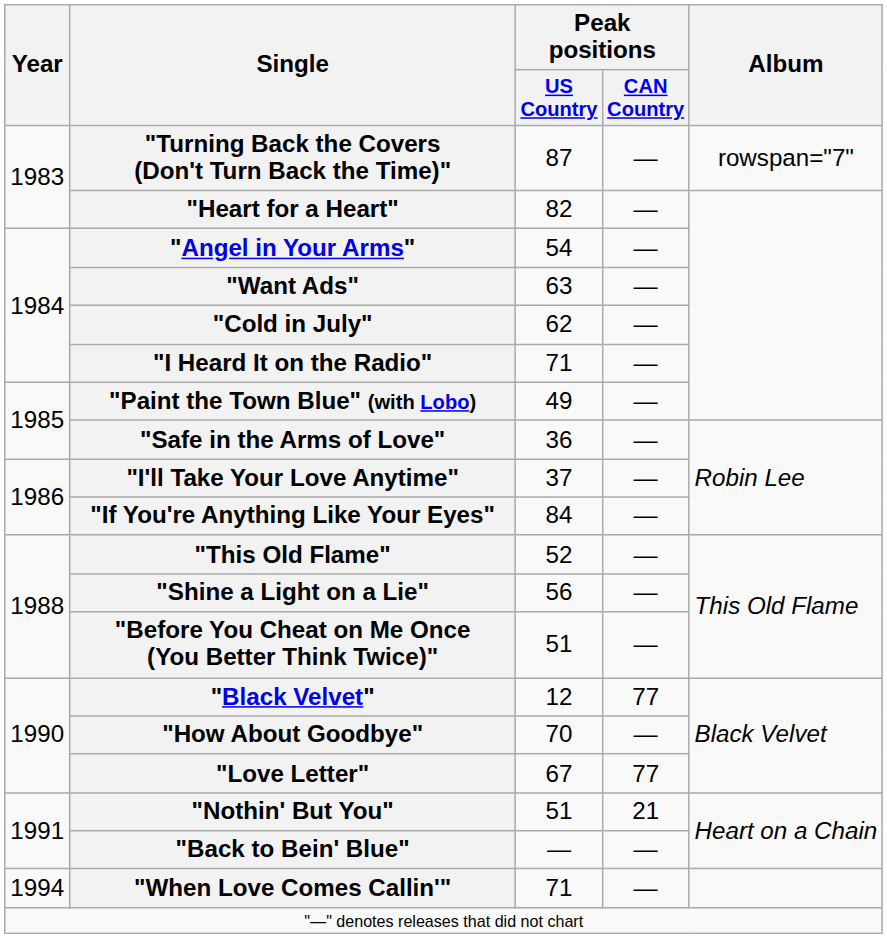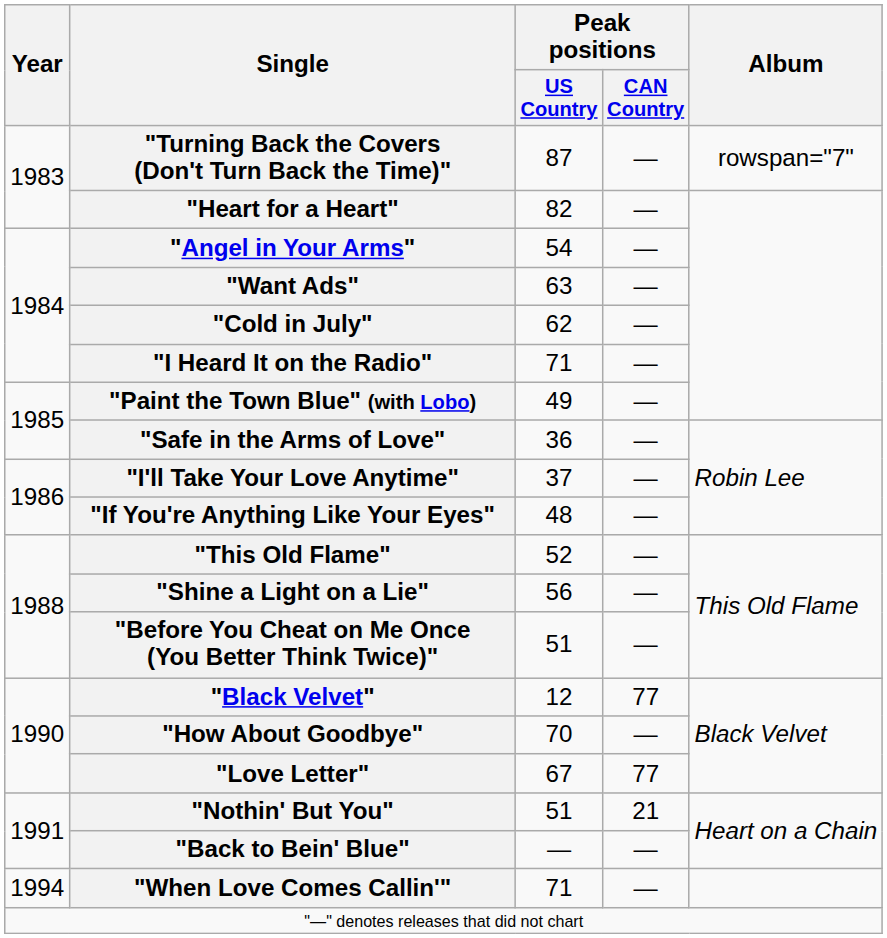"If You're Anything Like Your Eyes" | Peak positions / US Country: 84 -> 48
